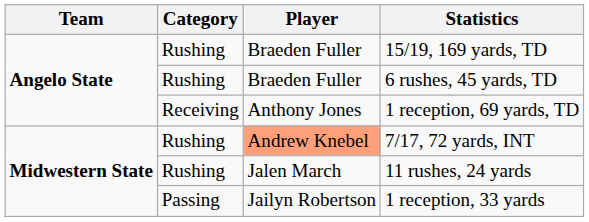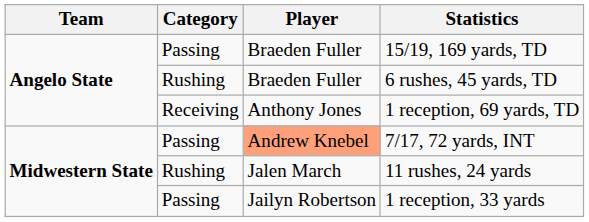15/19, 169 yards, TD | Category: Rushing -> Passing
7/17, 72 yards, INT | Category: Rushing -> Passing
